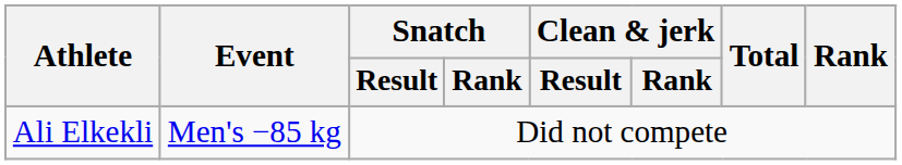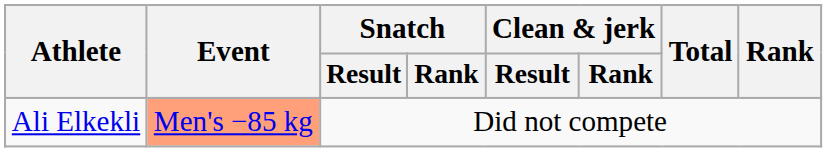Ali Elkekli | Event: no background -> lightsalmon background
